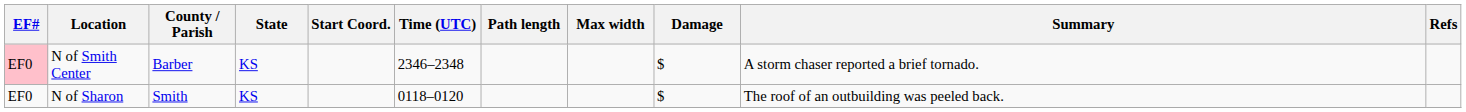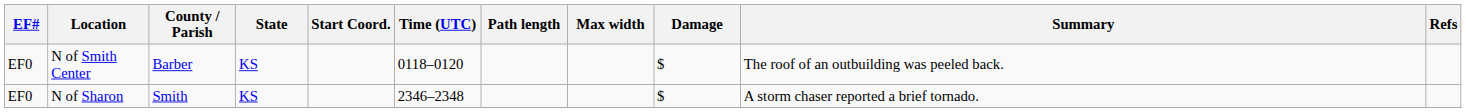N of Smith Center | EF#: pink background -> no background
N of Smith Center | Time (UTC): 2346–2348 -> 0118–0120
N of Smith Center | Summary: A storm chaser reported a brief tornado. -> The roof of an outbuilding was peeled back.
N of Sharon | Time (UTC): 0118–0120 -> 2346–2348
N of Sharon | Summary: The roof of an outbuilding was peeled back. -> A storm chaser reported a brief tornado.
